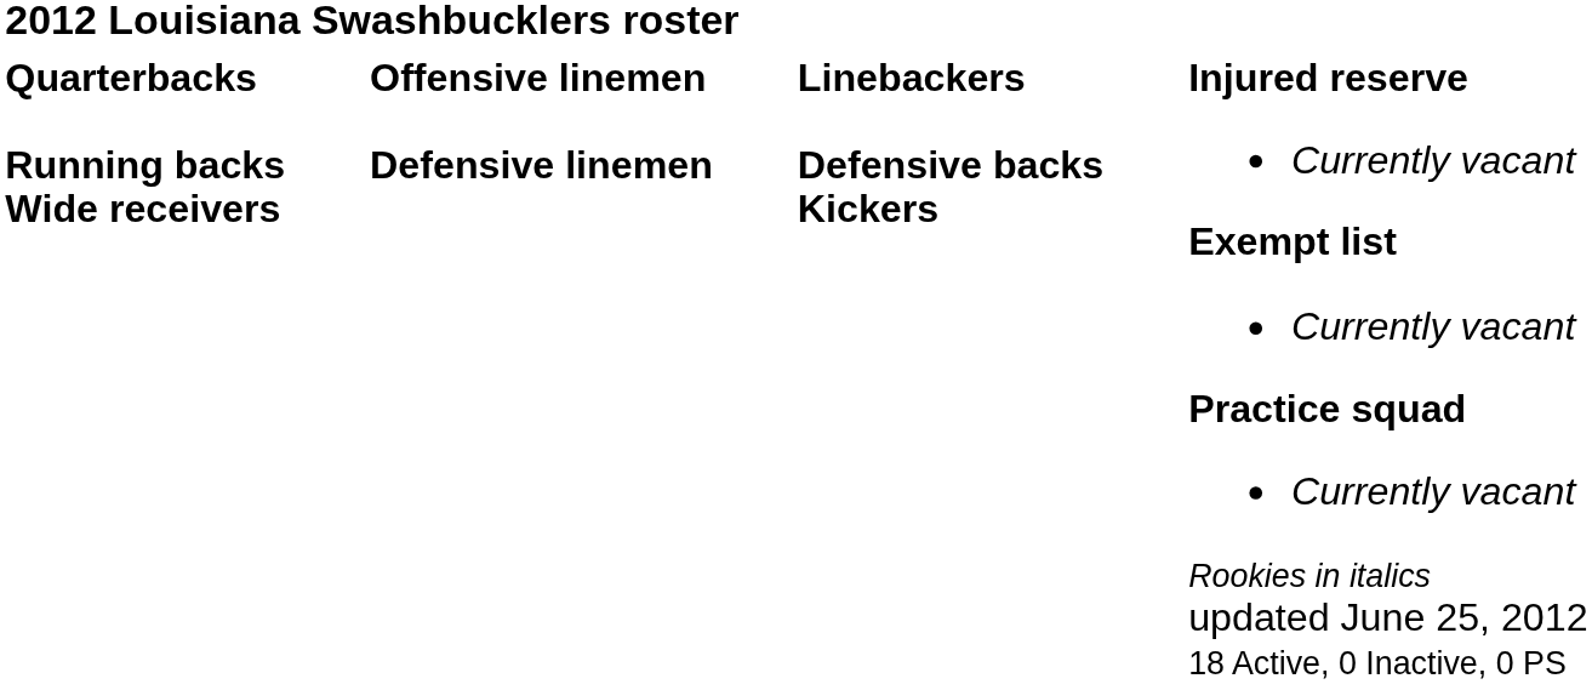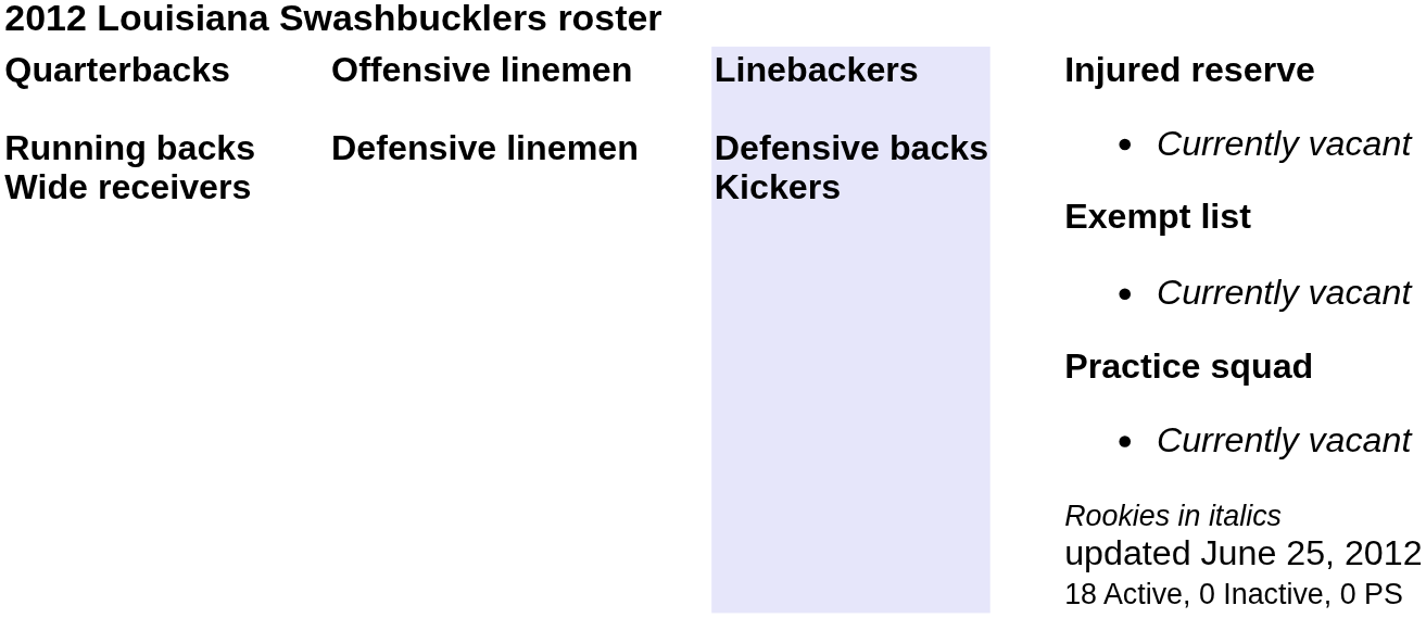Quarterbacks Running backs Wide receivers | column 3: no background -> lavender background
